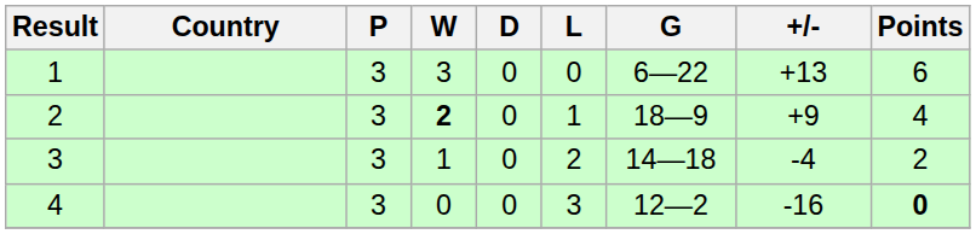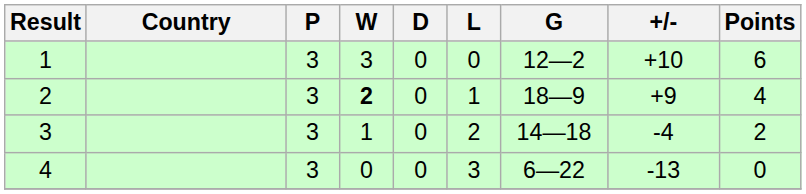row 2 | G: 6—22 -> 12—2
row 2 | +/-: +13 -> +10
row 5 | G: 12—2 -> 6—22
row 5 | +/-: -16 -> -13
row 5 | Points: bold -> normal
